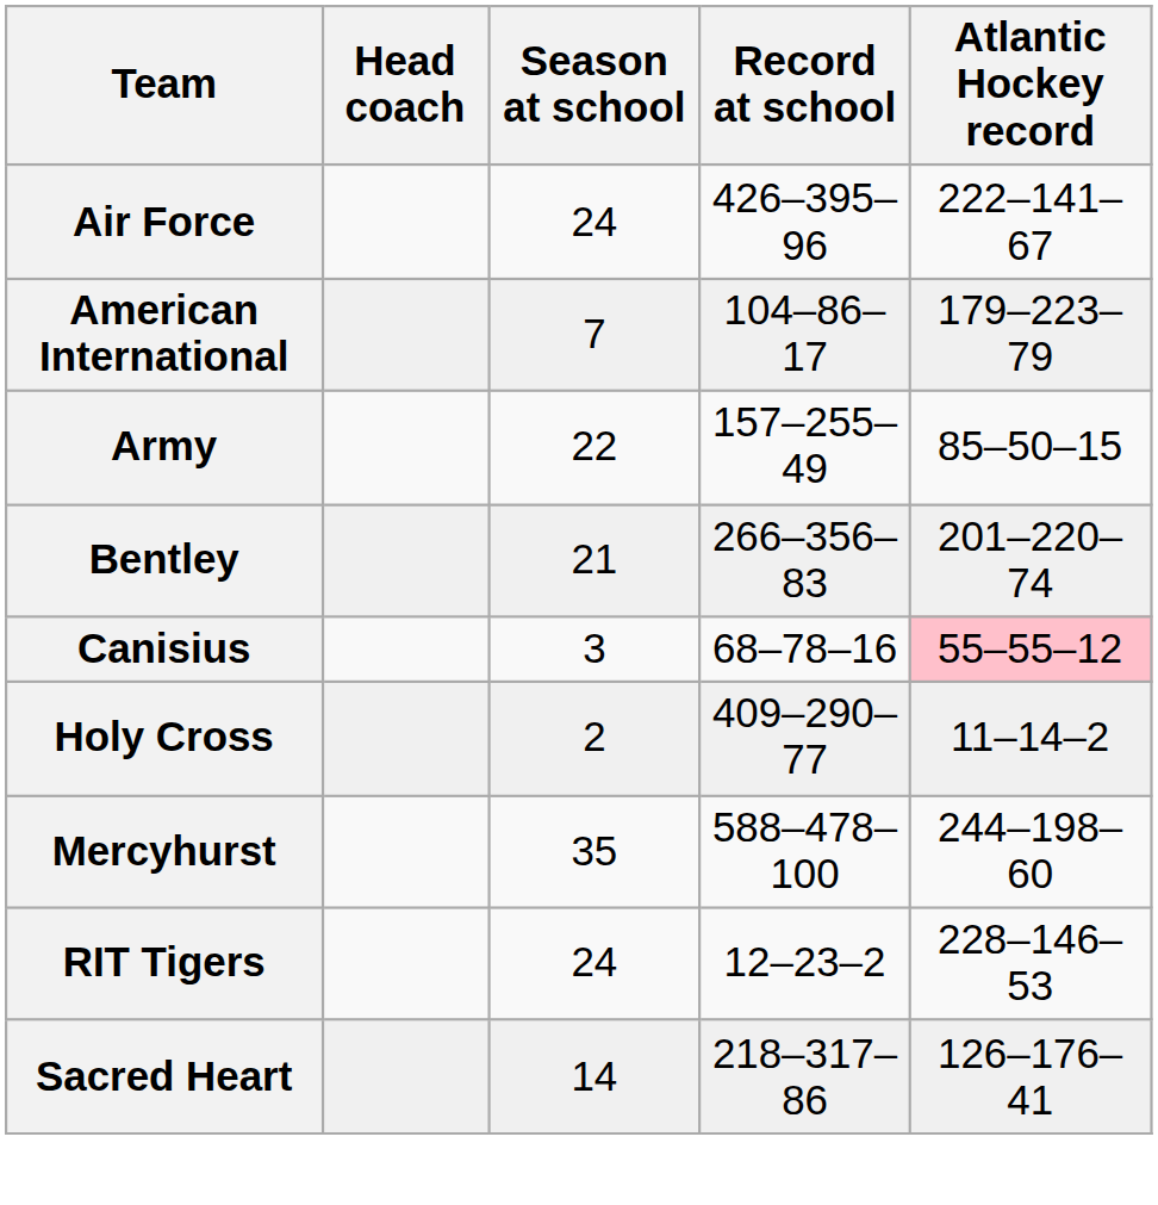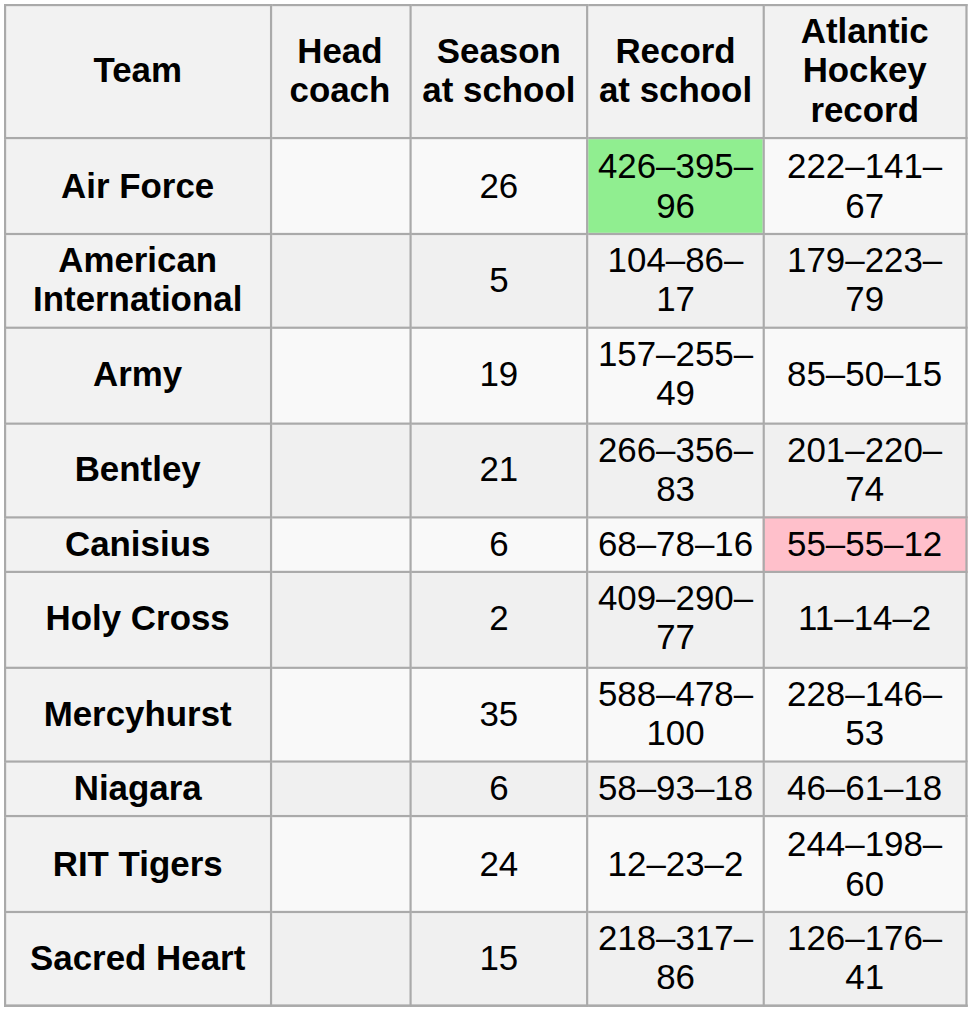Air Force | Season at school: 24 -> 26
Air Force | Record at school: no background -> lightgreen background
American International | Season at school: 7 -> 5
Army | Season at school: 22 -> 19
Canisius | Season at school: 3 -> 6
Mercyhurst | Atlantic Hockey record: 244–198–60 -> 228–146–53
+ row: Niagara | 6 | 58–93–18 | 46–61–18
RIT Tigers | Atlantic Hockey record: 228–146–53 -> 244–198–60
Sacred Heart | Season at school: 14 -> 15
